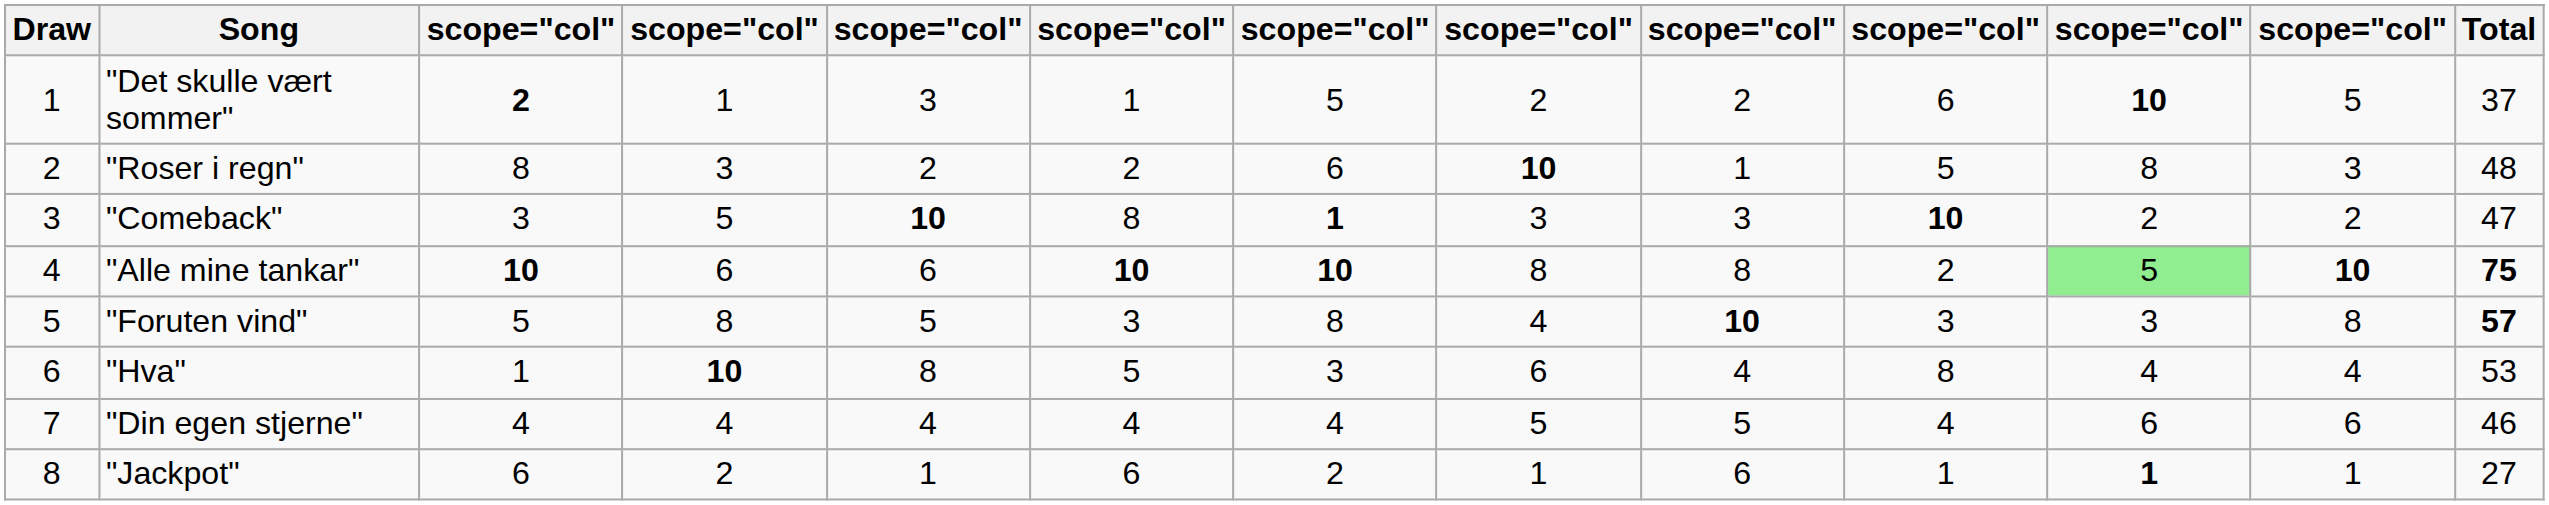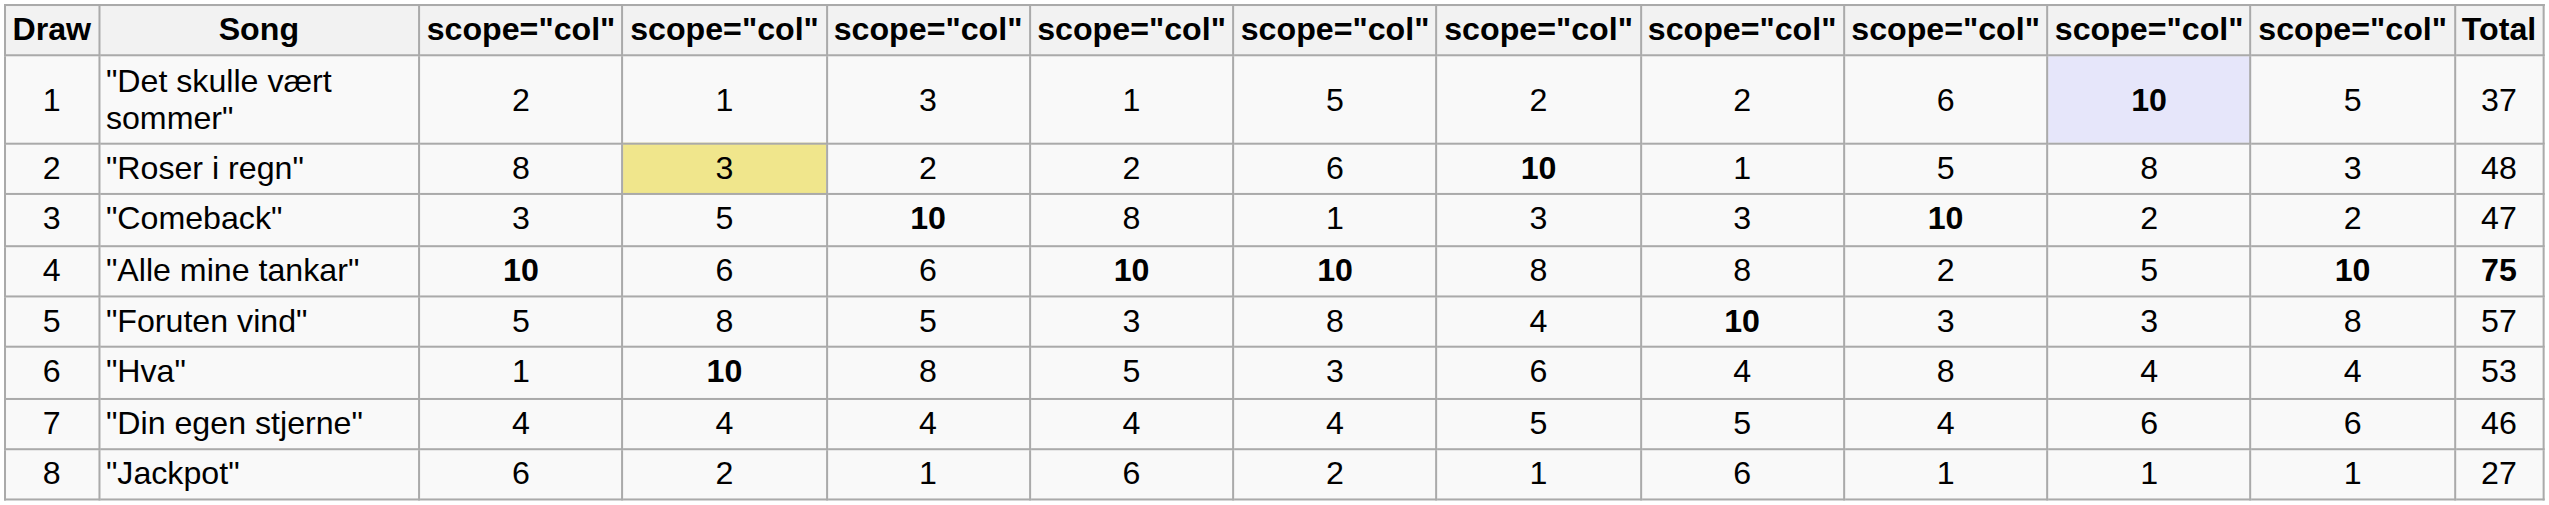"Det skulle vært sommer" | column 3: bold -> normal
"Det skulle vært sommer" | column 11: no background -> lavender background
"Roser i regn" | column 4: no background -> khaki background
"Comeback" | column 7: bold -> normal
"Alle mine tankar" | column 11: lightgreen background -> no background
"Foruten vind" | Total: bold -> normal
"Jackpot" | column 11: bold -> normal
